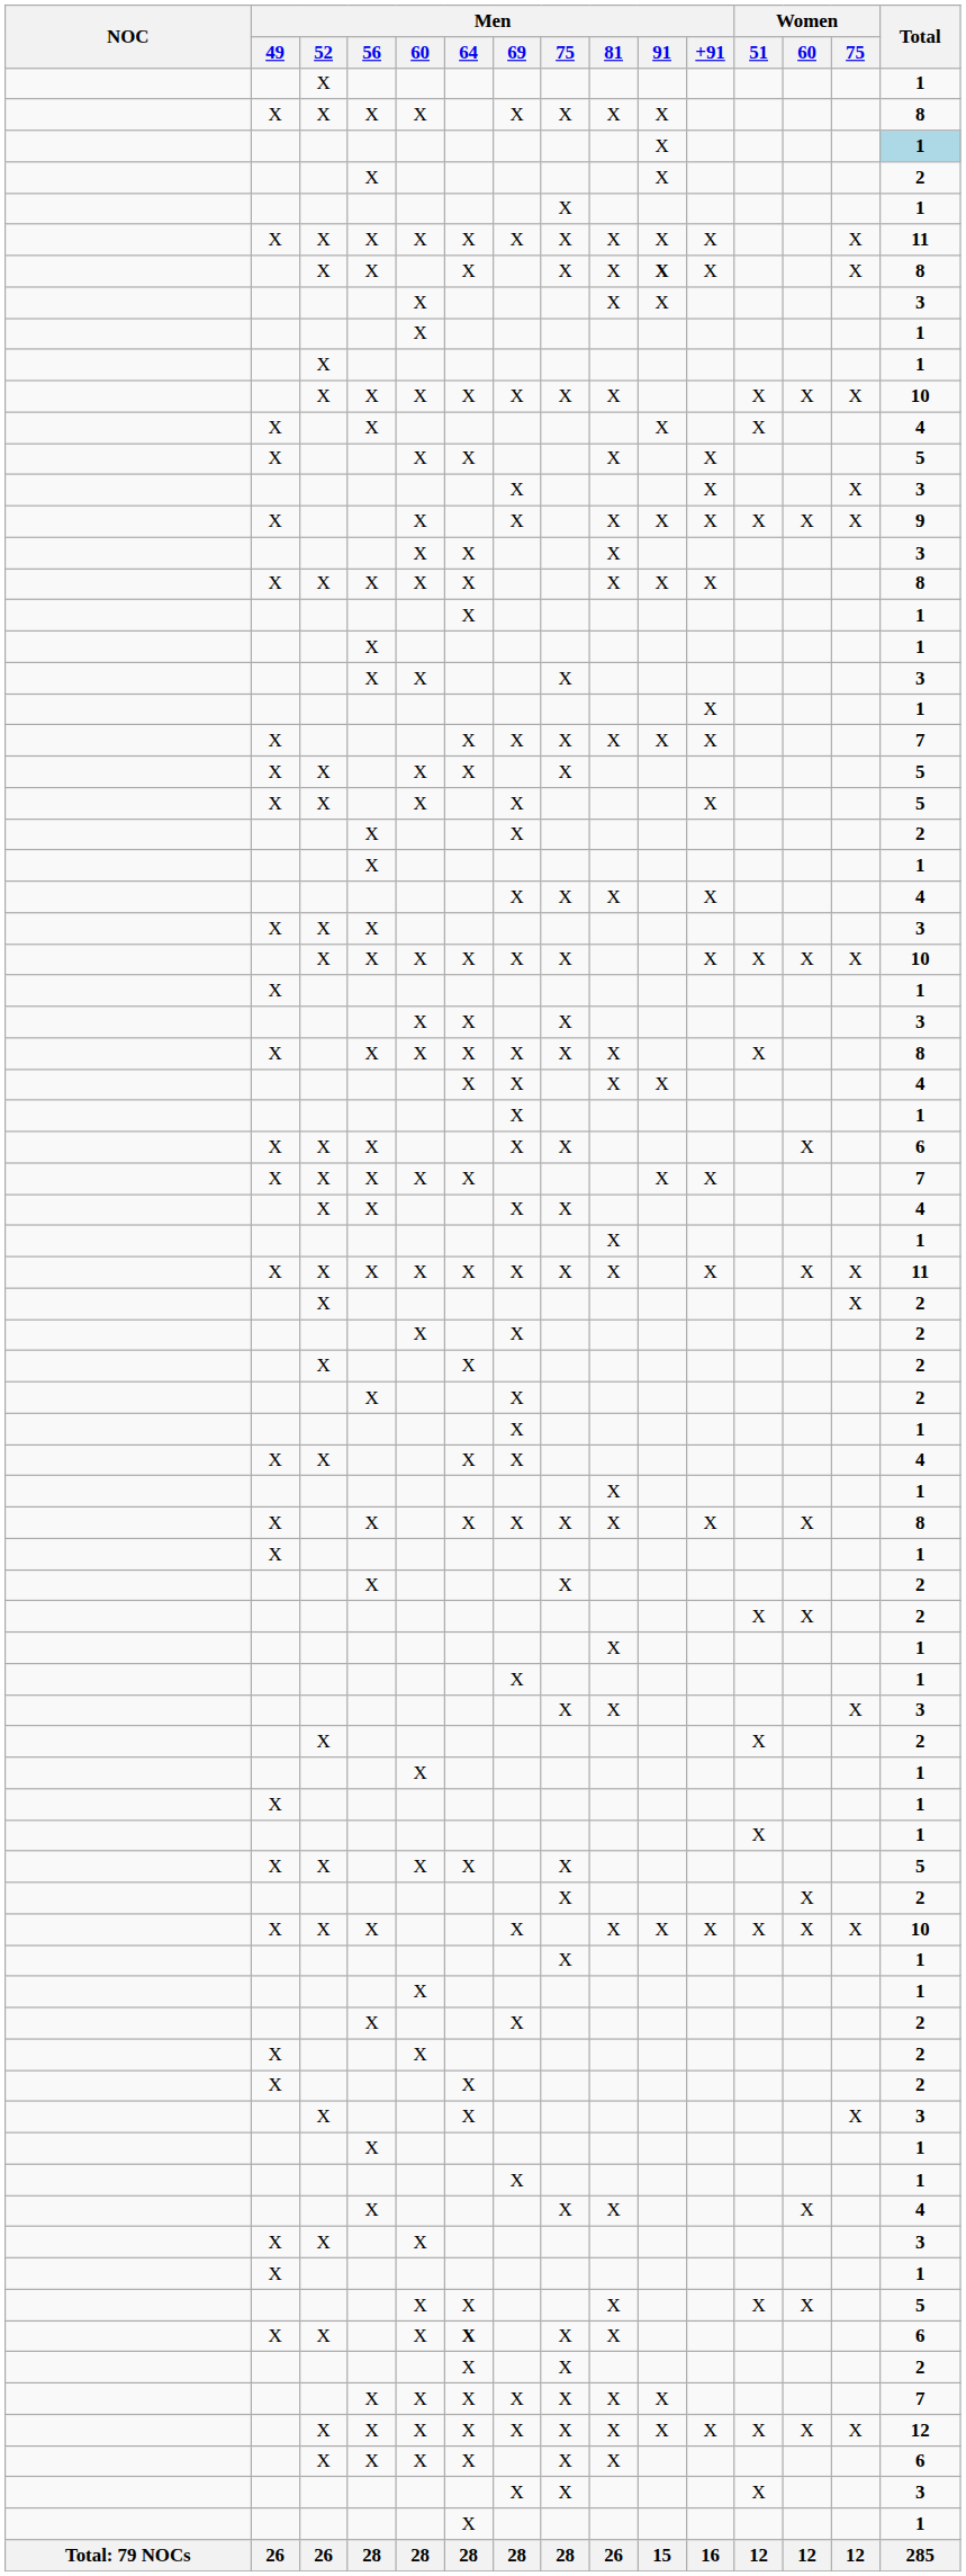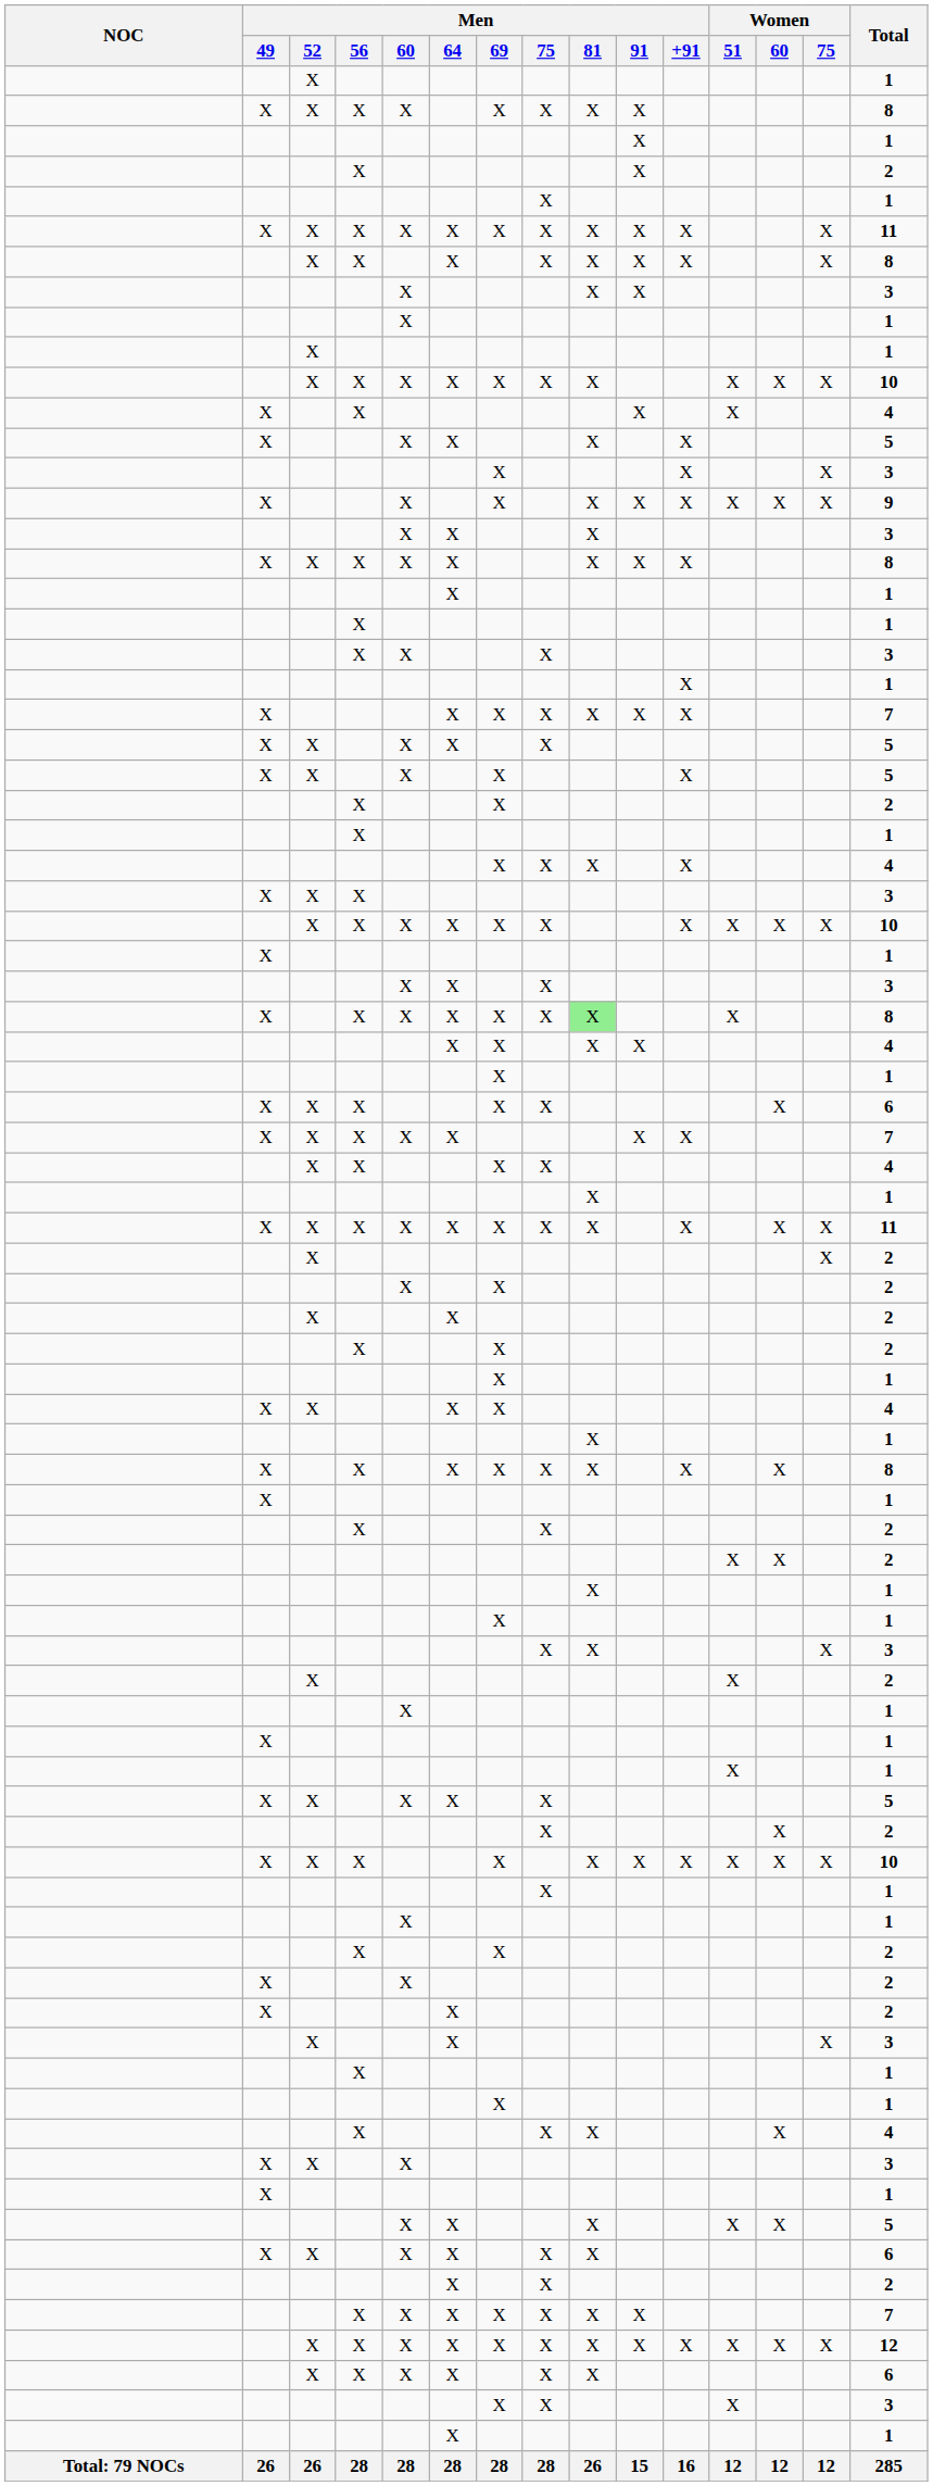row 5 | Total: lightblue background -> no background
row 9 | Men / 91: bold -> normal
row 34 | Men / 81: no background -> lightgreen background
row 75 | Men / 64: bold -> normal
